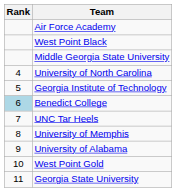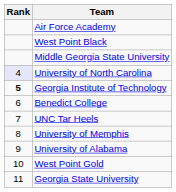University of North Carolina | Rank: no background -> lavender background
Georgia Institute of Technology | Rank: normal -> bold
Benedict College | Rank: lightblue background -> no background
